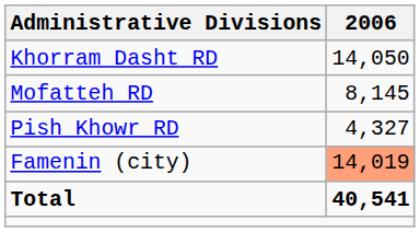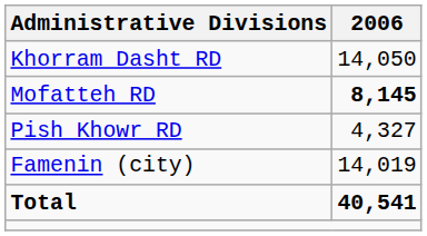Mofatteh RD | 2006: normal -> bold
Famenin (city) | 2006: lightsalmon background -> no background
